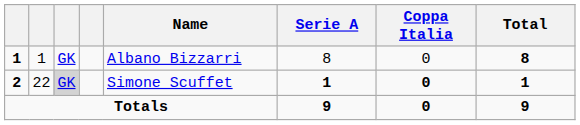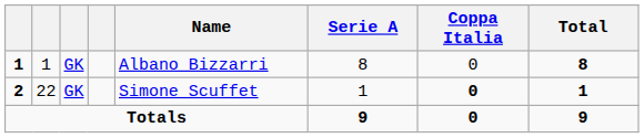2 | column 3: lightgrey background -> no background
2 | Serie A: bold -> normal
